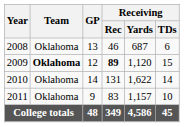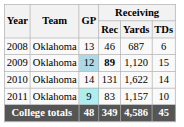2009 | Team: bold -> normal
2009 | GP: no background -> lightblue background
2011 | GP: no background -> paleturquoise background
